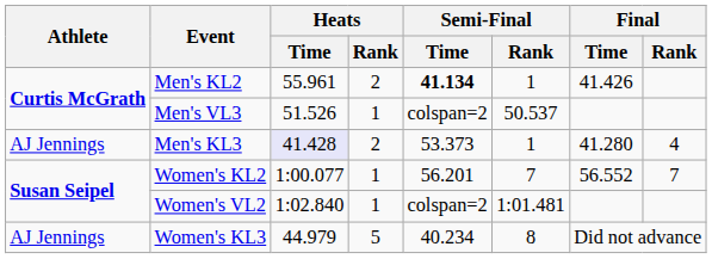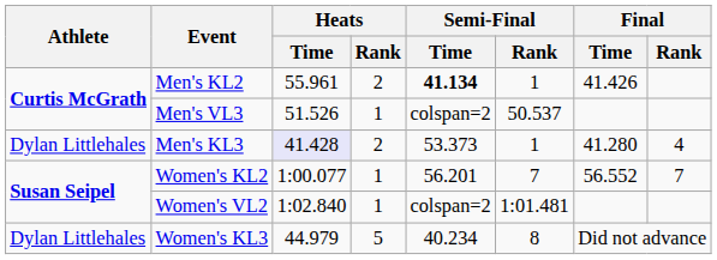Men's KL3 | Athlete: AJ Jennings -> Dylan Littlehales
Women's KL3 | Athlete: AJ Jennings -> Dylan Littlehales
